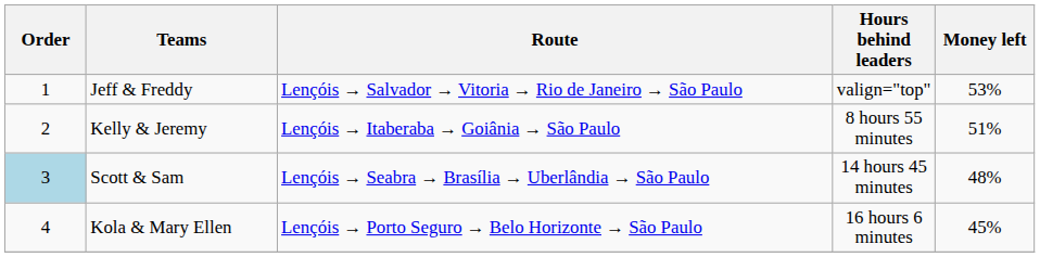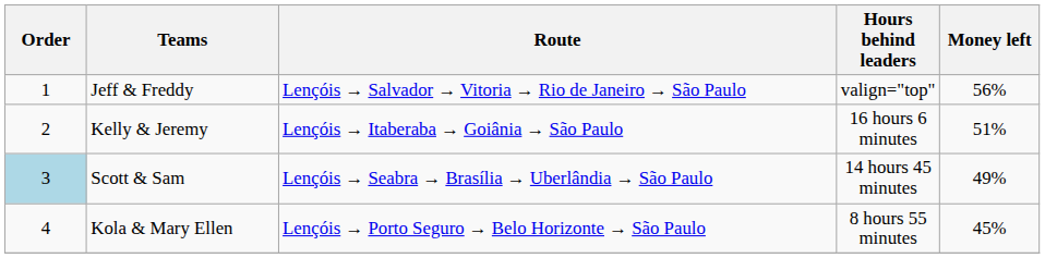Jeff & Freddy | Money left: 53% -> 56%
Kelly & Jeremy | Hours behind leaders: 8 hours 55 minutes -> 16 hours 6 minutes
Scott & Sam | Money left: 48% -> 49%
Kola & Mary Ellen | Hours behind leaders: 16 hours 6 minutes -> 8 hours 55 minutes
